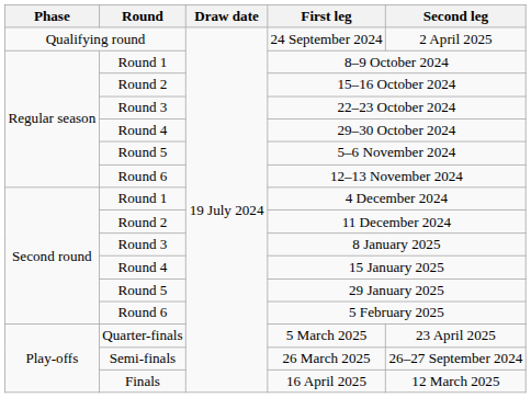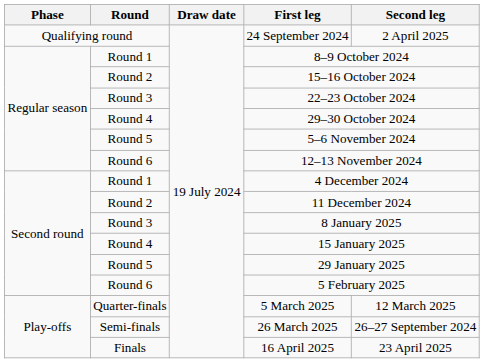5 March 2025 | Second leg: 23 April 2025 -> 12 March 2025
16 April 2025 | Second leg: 12 March 2025 -> 23 April 2025
